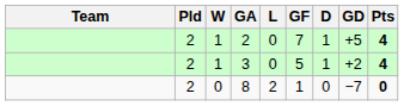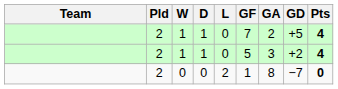columns swapped: D <-> GA
